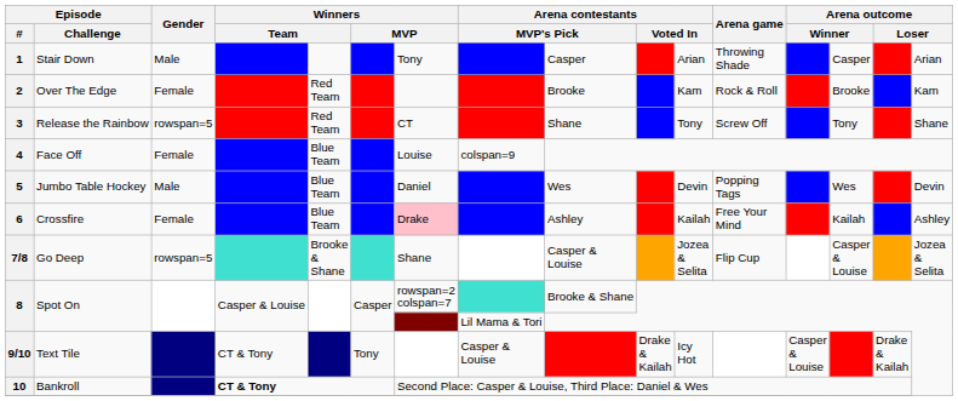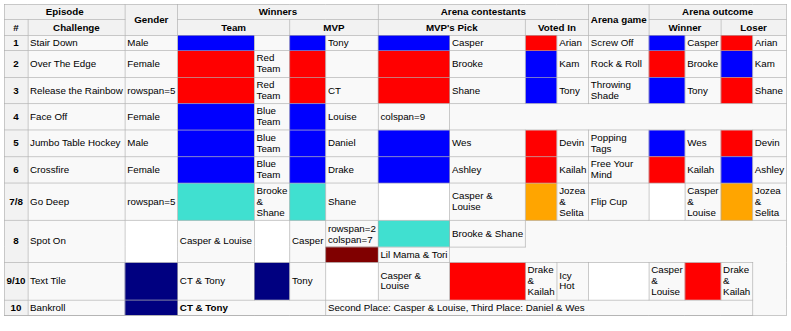1 | Arena game: Throwing Shade -> Screw Off
3 | Arena game: Screw Off -> Throwing Shade
6 | column 7: pink background -> no background
